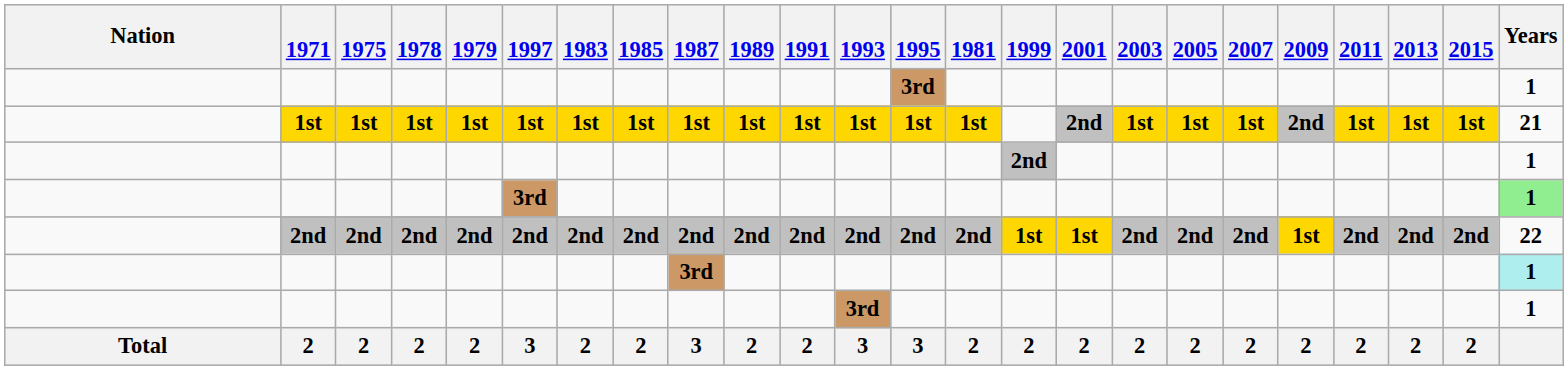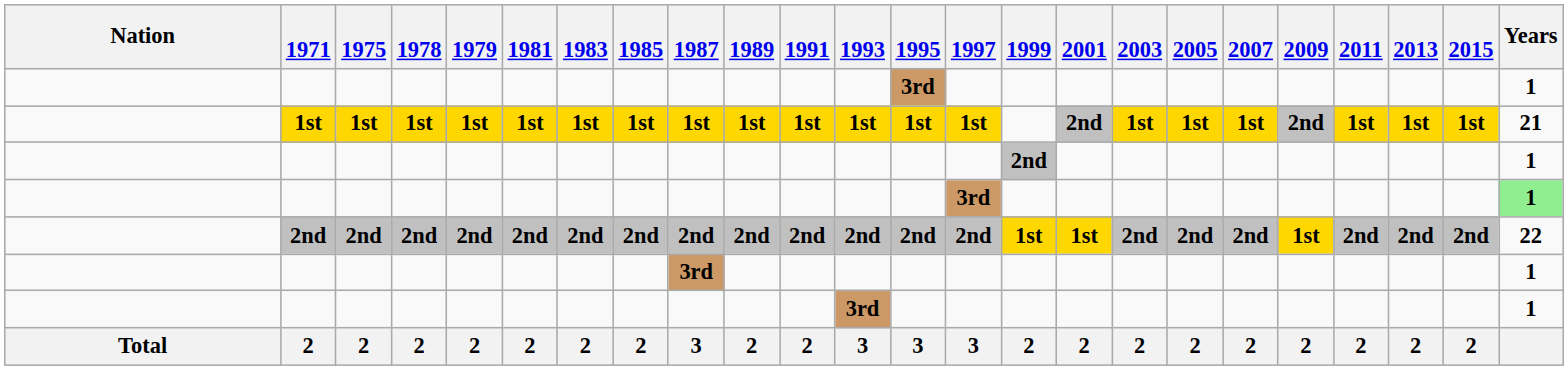columns swapped: 1981 <-> 1997
row 7 | Years: paleturquoise background -> no background
